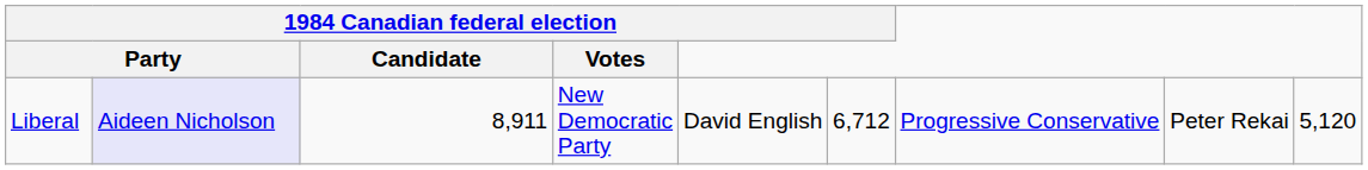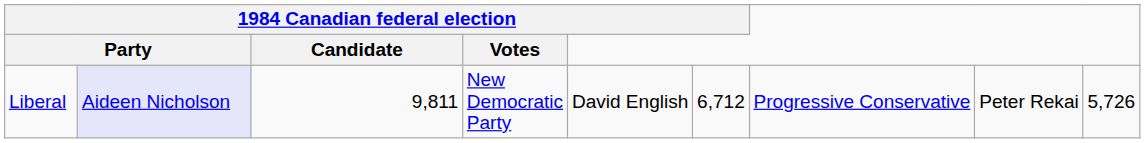Liberal | 1984 Canadian federal election / Candidate: 8,911 -> 9,811
Liberal | column 9: 5,120 -> 5,726
